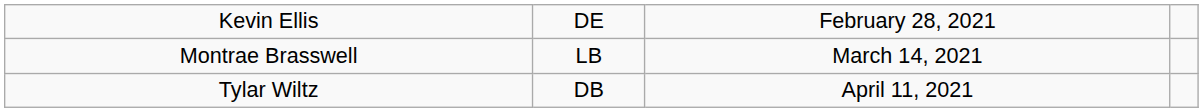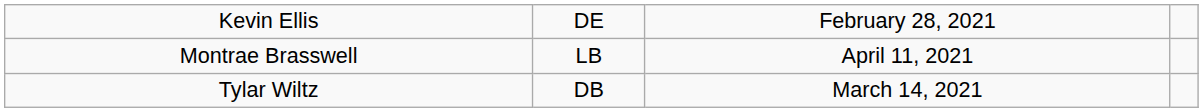Montrae Brasswell | column 3: March 14, 2021 -> April 11, 2021
Tylar Wiltz | column 3: April 11, 2021 -> March 14, 2021
